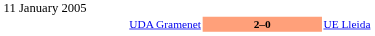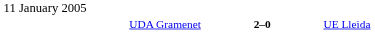UDA Gramenet | column 2: lightsalmon background -> no background
